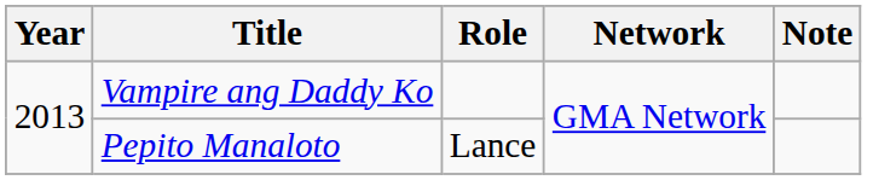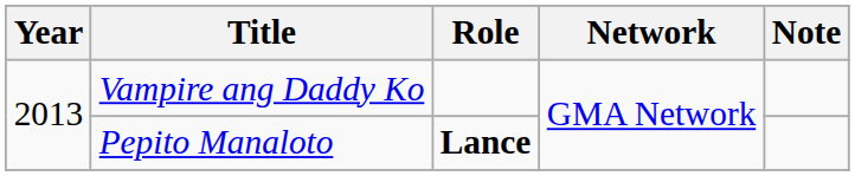Pepito Manaloto | Role: normal -> bold
